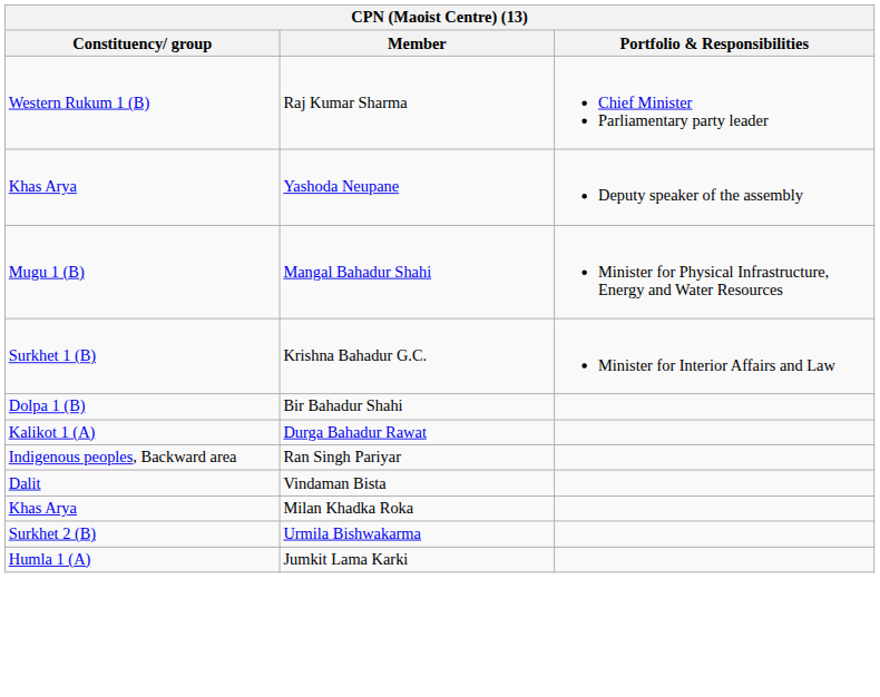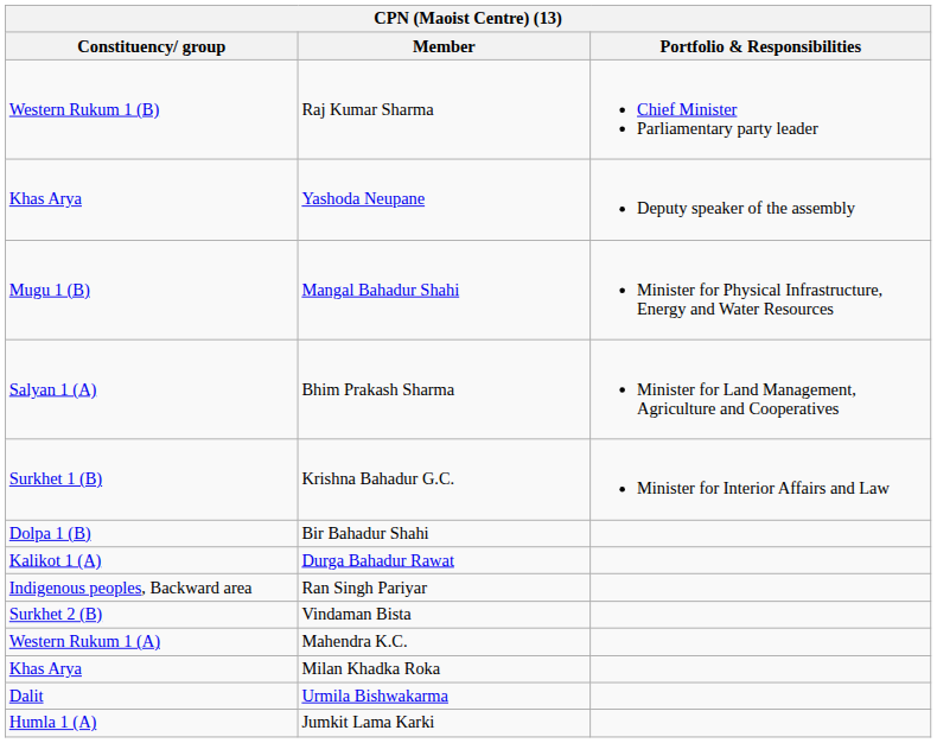+ row: Salyan 1 (A) | Bhim Prakash Sharma | Minister for Land Management, Agriculture and Cooperatives
Vindaman Bista | Constituency/ group: Dalit -> Surkhet 2 (B)
+ row: Western Rukum 1 (A) | Mahendra K.C.
Urmila Bishwakarma | Constituency/ group: Surkhet 2 (B) -> Dalit
